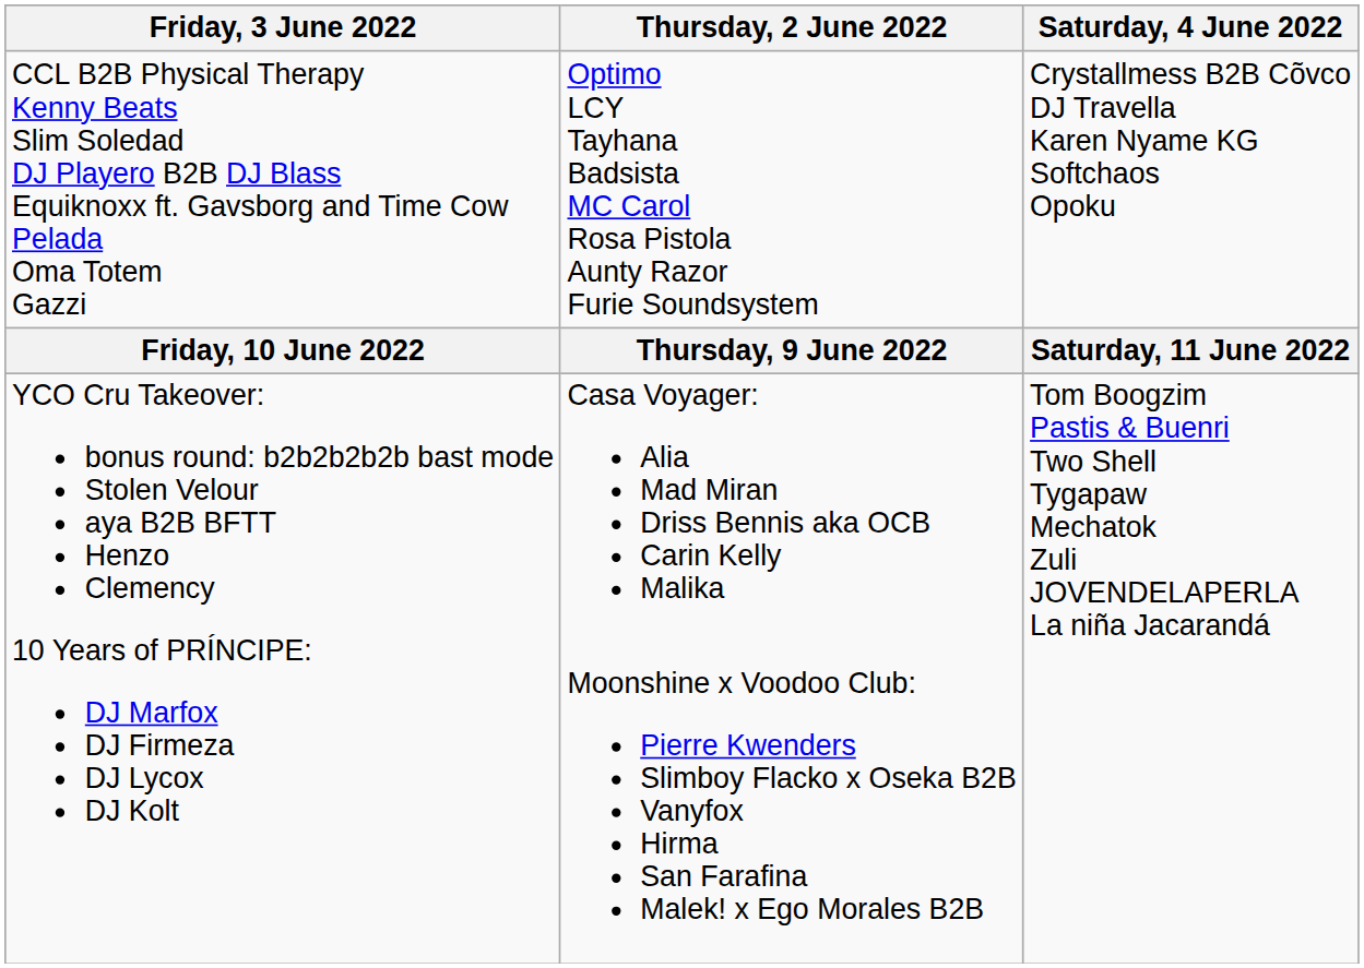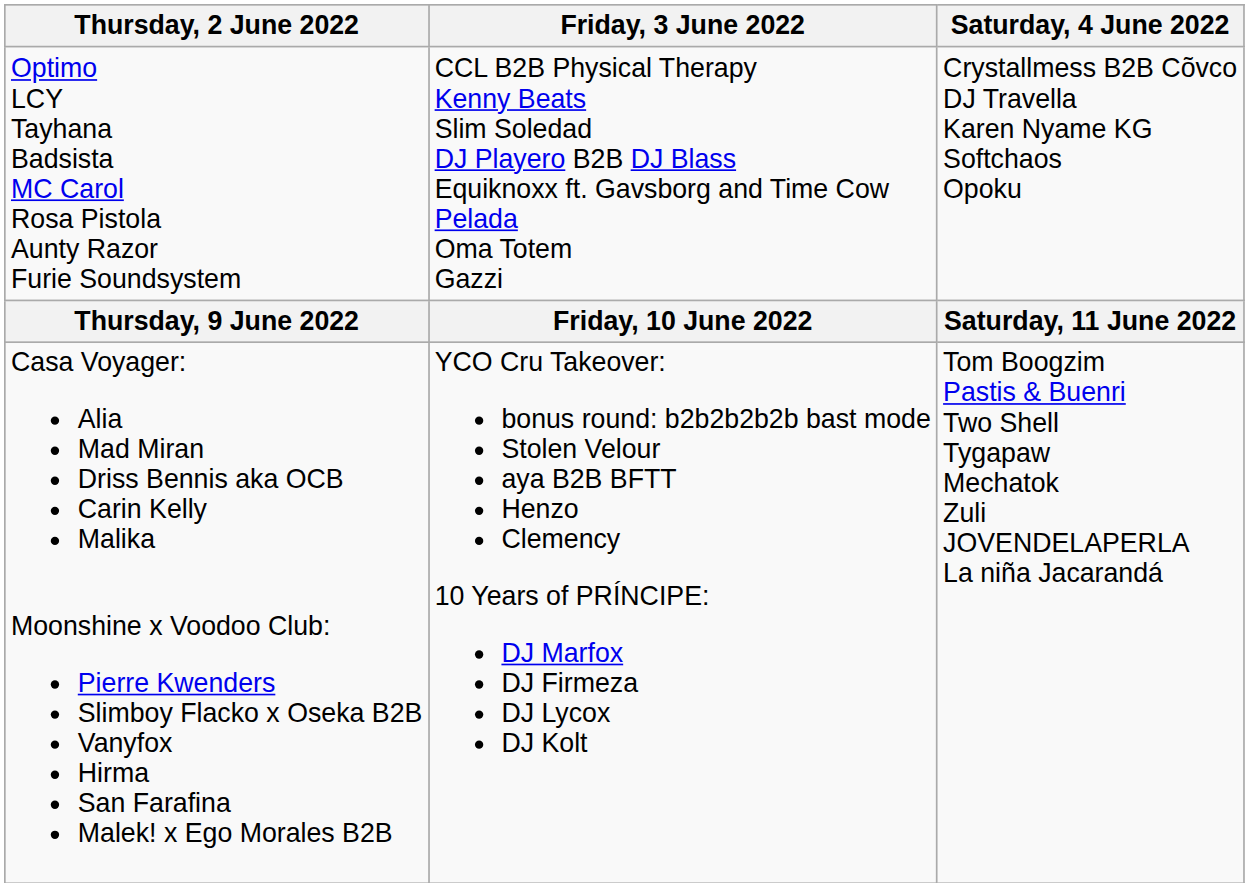columns swapped: Thursday, 2 June 2022 <-> Friday, 3 June 2022
